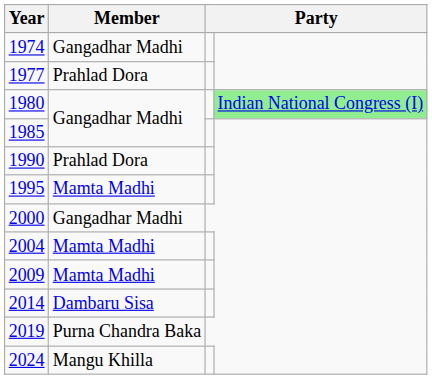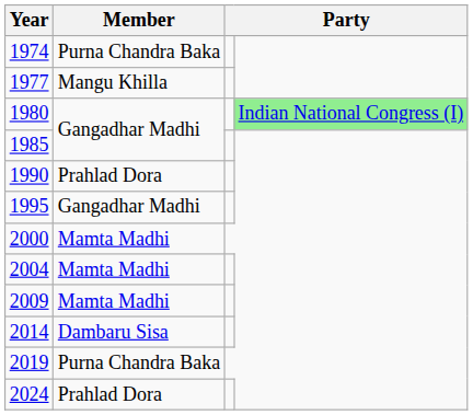1974 | Member: Gangadhar Madhi -> Purna Chandra Baka
1977 | Member: Prahlad Dora -> Mangu Khilla
1995 | Member: Mamta Madhi -> Gangadhar Madhi
2000 | Member: Gangadhar Madhi -> Mamta Madhi
2024 | Member: Mangu Khilla -> Prahlad Dora
